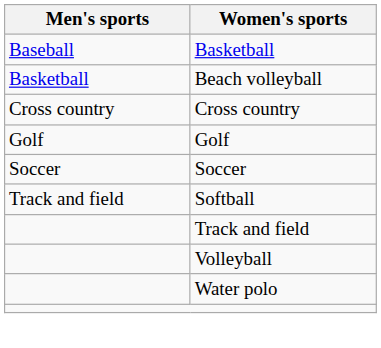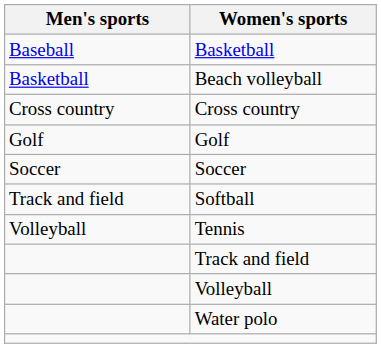+ row: Volleyball | Tennis
